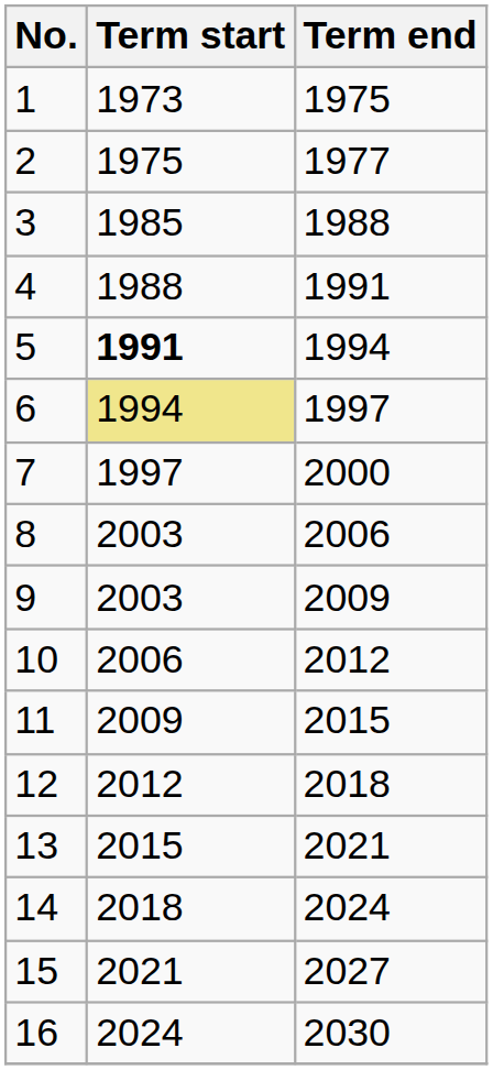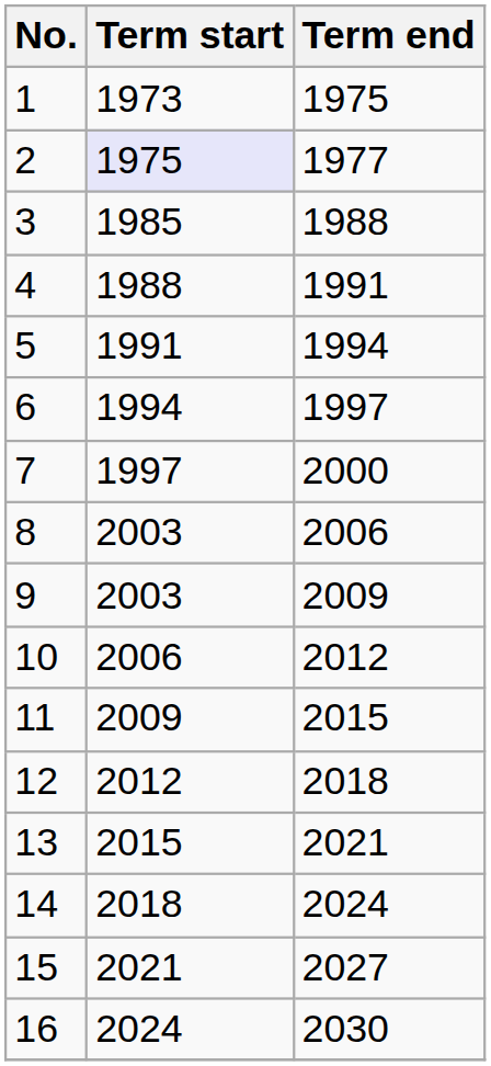2 | Term start: no background -> lavender background
5 | Term start: bold -> normal
6 | Term start: khaki background -> no background
